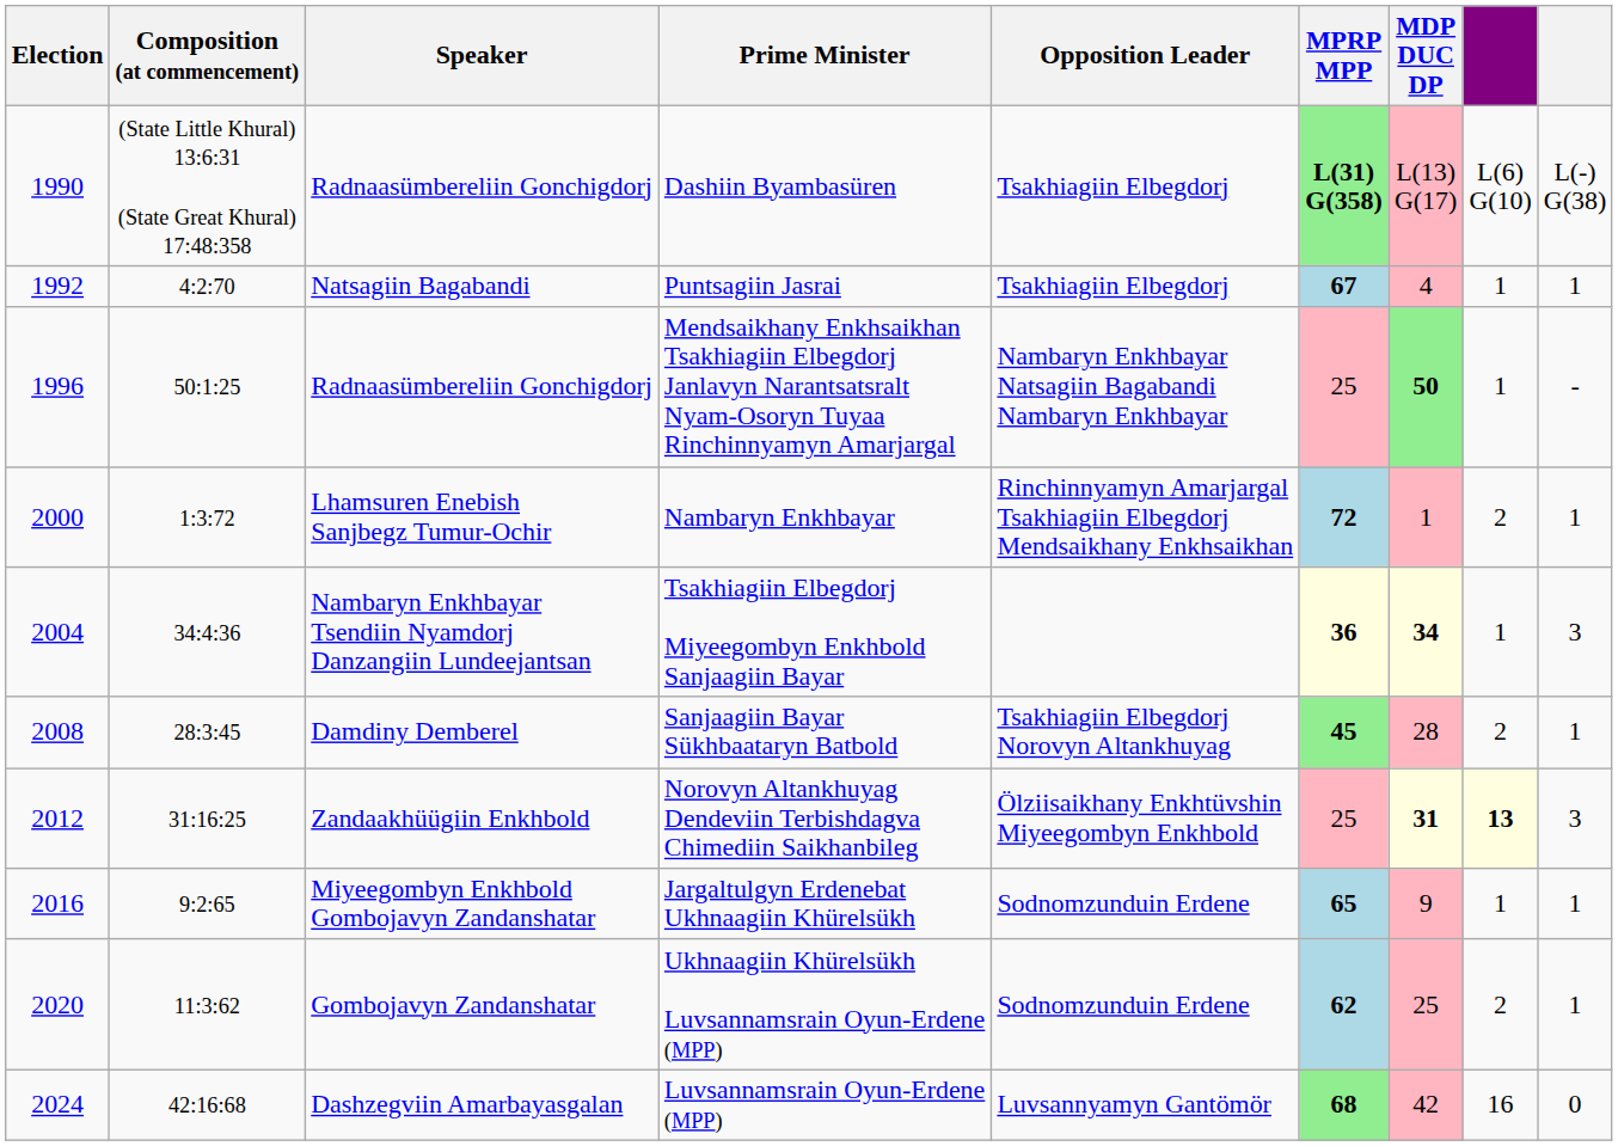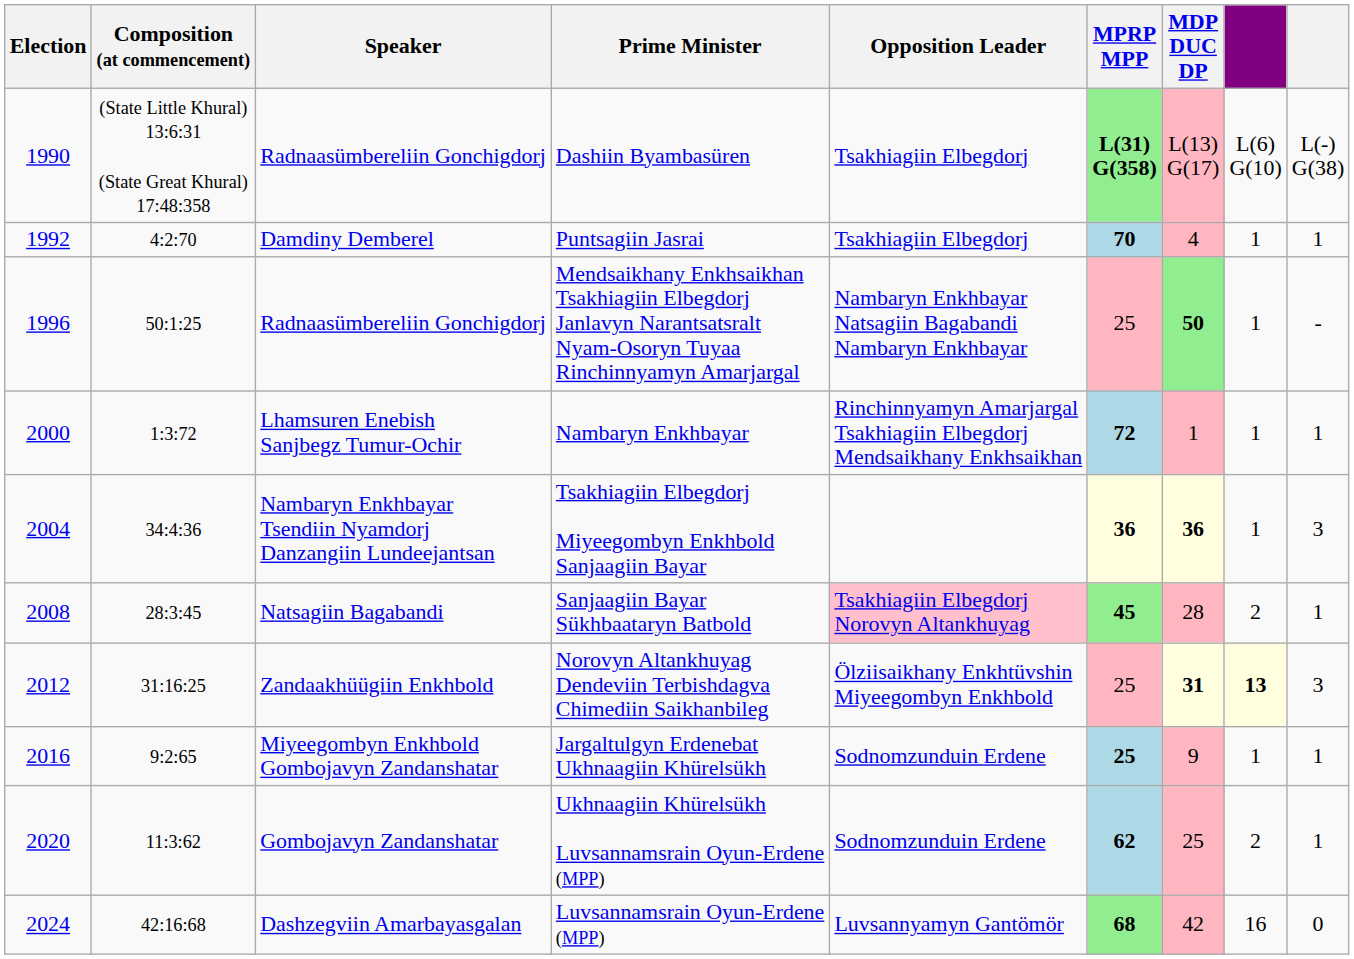Puntsagiin Jasrai | Speaker: Natsagiin Bagabandi -> Damdiny Demberel
Puntsagiin Jasrai | MPRP MPP: 67 -> 70
Nambaryn Enkhbayar | column 8: 2 -> 1
Tsakhiagiin Elbegdorj Miyeegombyn Enkhbold Sanjaagiin Bayar | MDP DUC DP: 34 -> 36
Sanjaagiin Bayar Sükhbaataryn Batbold | Speaker: Damdiny Demberel -> Natsagiin Bagabandi
Sanjaagiin Bayar Sükhbaataryn Batbold | Opposition Leader: no background -> pink background
Jargaltulgyn Erdenebat Ukhnaagiin Khürelsükh | MPRP MPP: 65 -> 25
